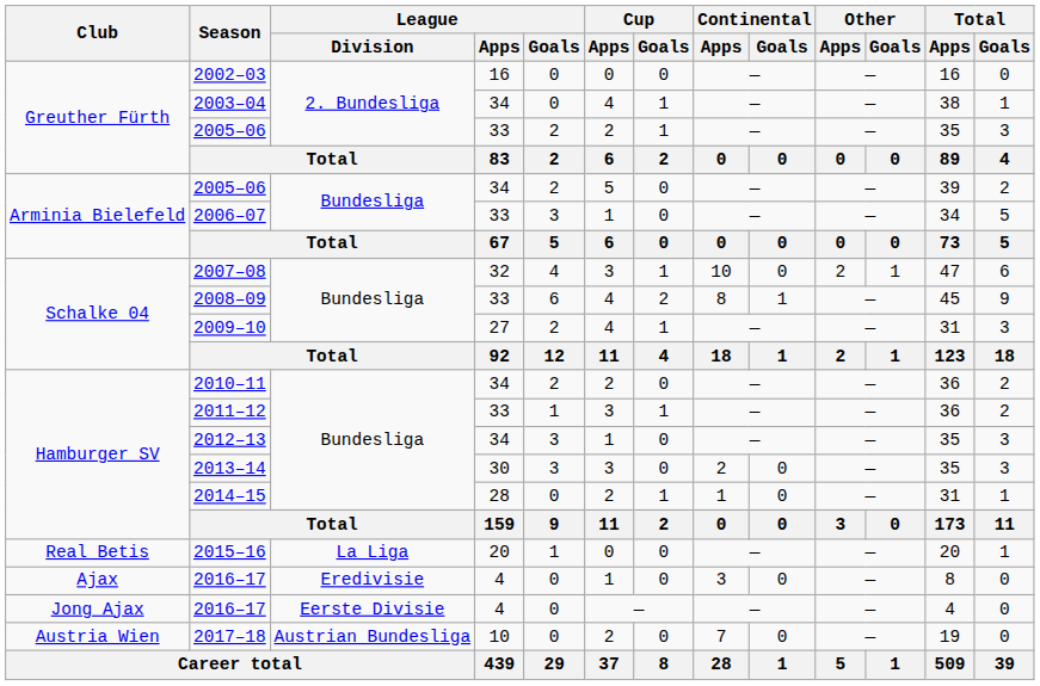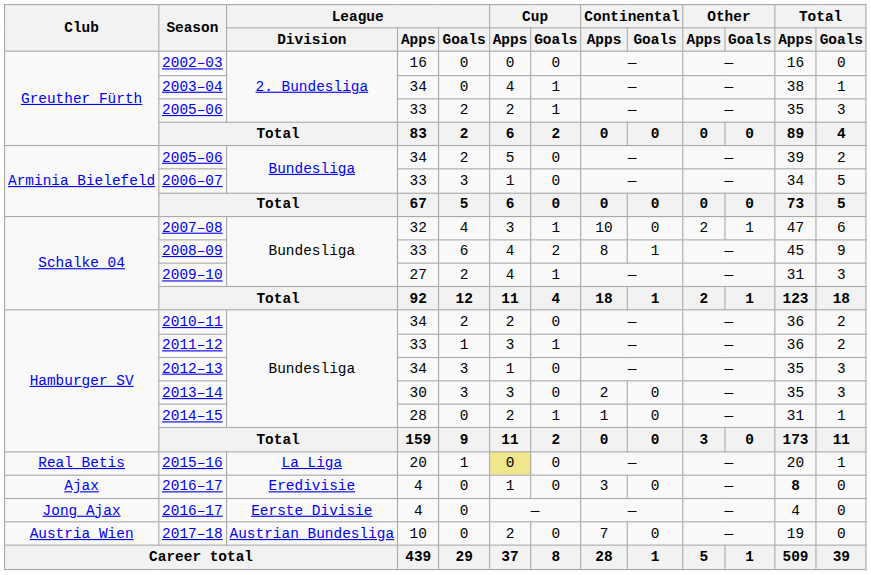2015–16 | Cup / Apps: no background -> khaki background
Ajax / 2016–17 | Total / Apps: normal -> bold
